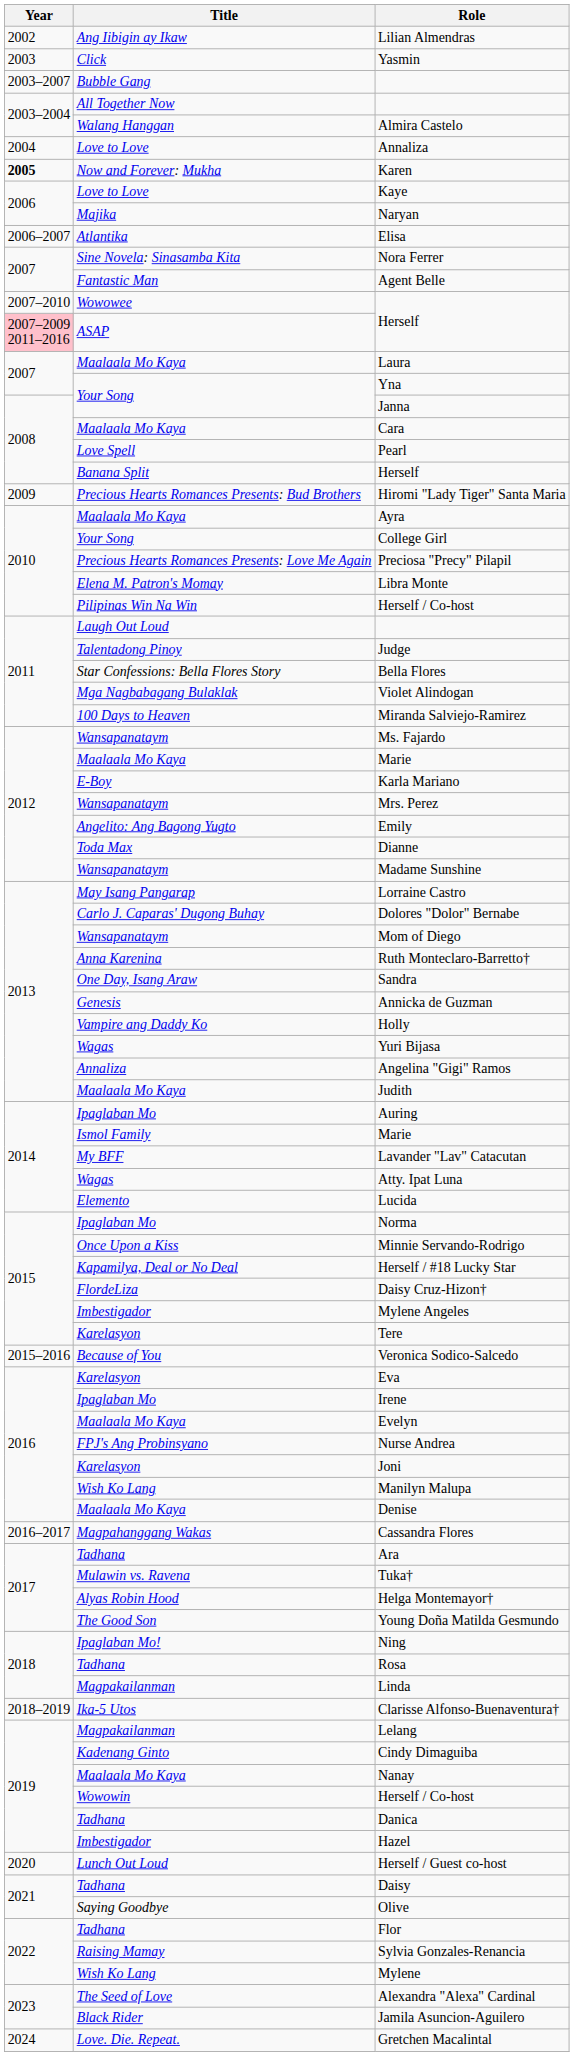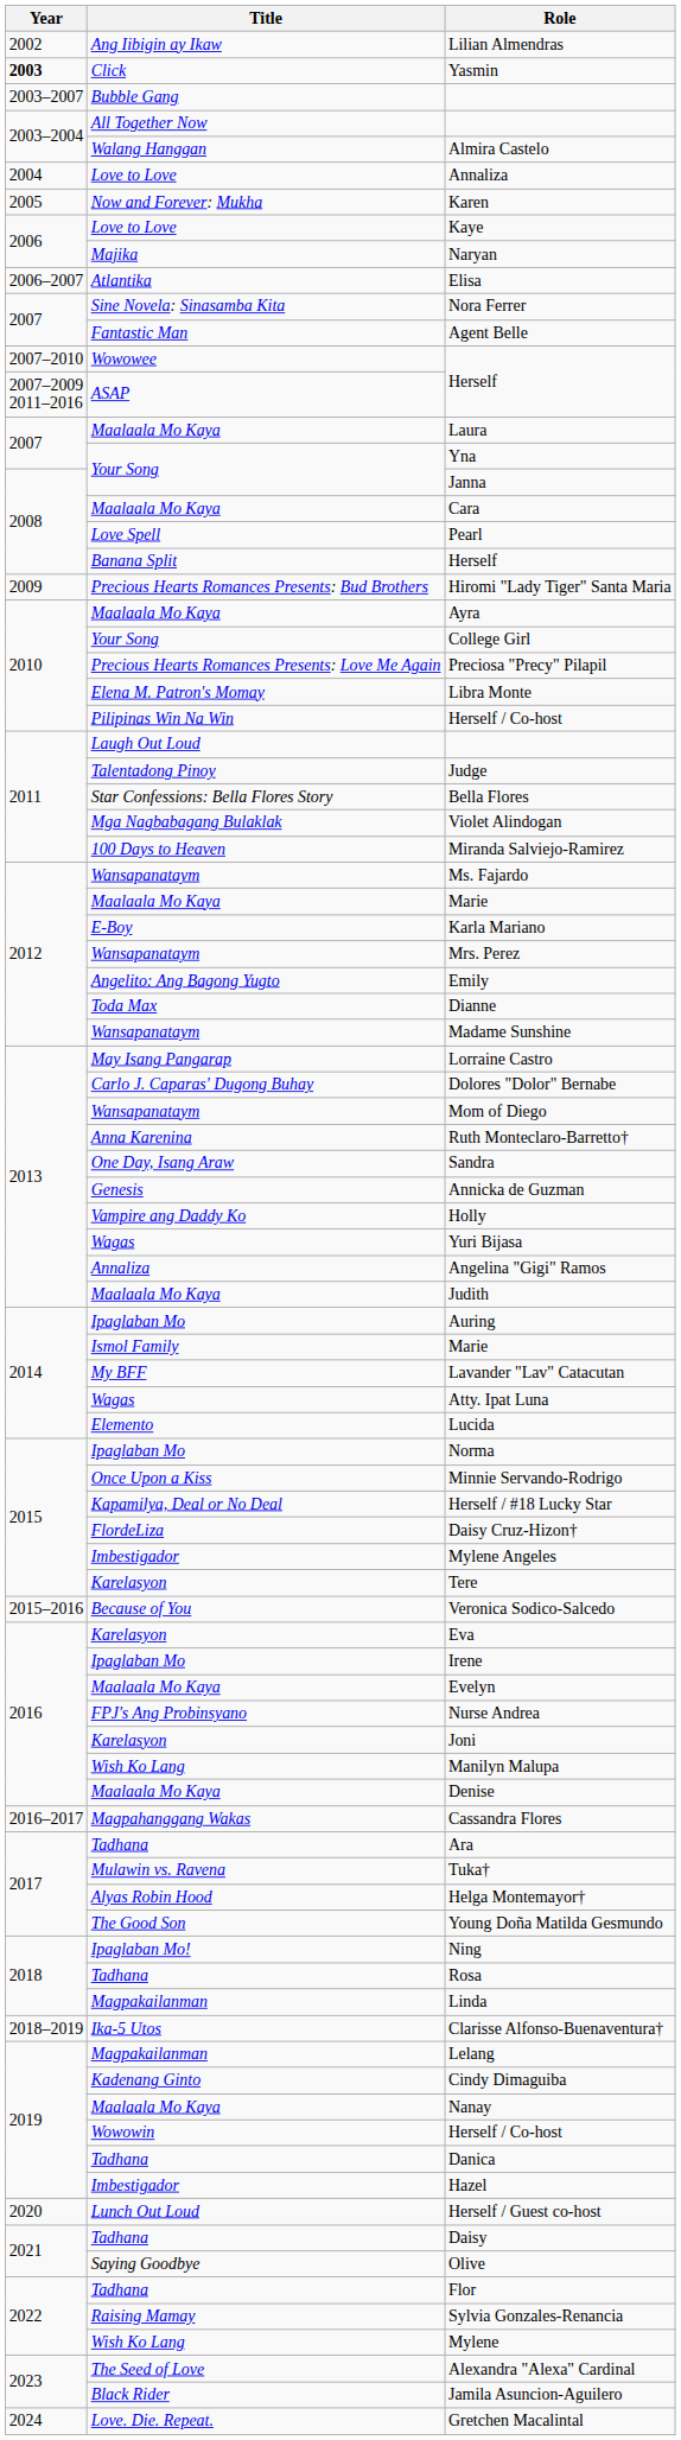Yasmin | Year: normal -> bold
Karen | Year: bold -> normal
ASAP / Herself | Year: pink background -> no background
